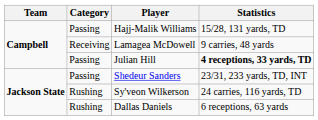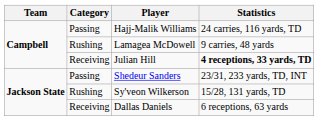Hajj-Malik Williams | Statistics: 15/28, 131 yards, TD -> 24 carries, 116 yards, TD
Lamagea McDowell | Category: Receiving -> Rushing
Julian Hill | Category: Passing -> Receiving
Sy'veon Wilkerson | Statistics: 24 carries, 116 yards, TD -> 15/28, 131 yards, TD
Dallas Daniels | Category: Rushing -> Receiving
